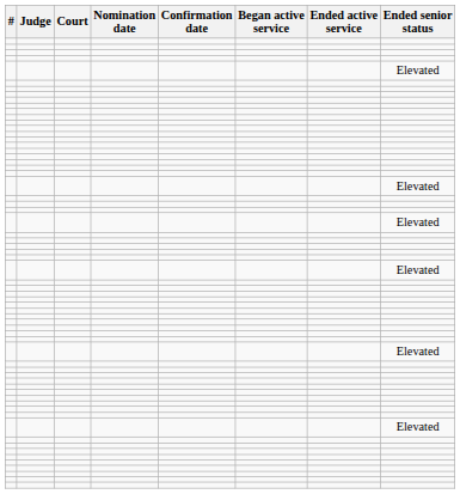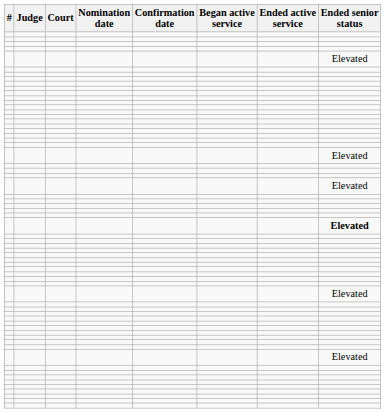row 34 | Ended senior status: normal -> bold
